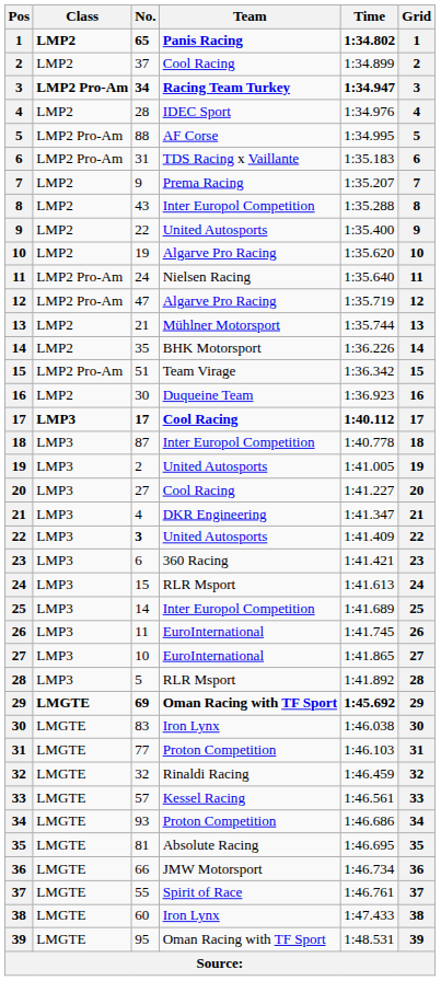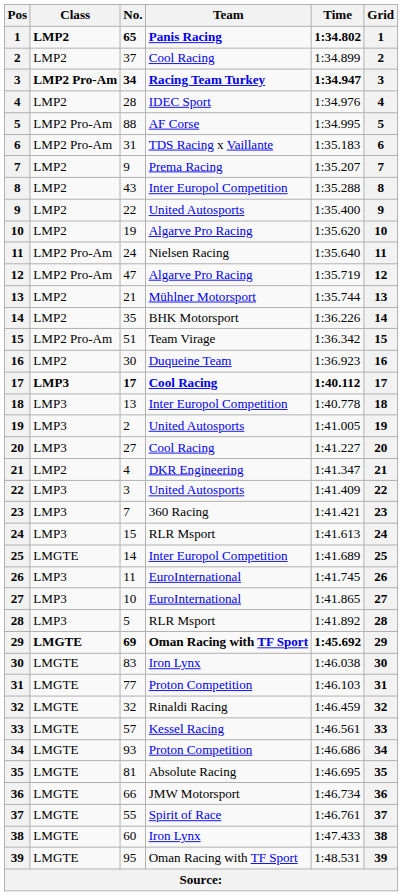row 19 | No.: 87 -> 13
row 22 | Class: LMP3 -> LMP2
row 23 | No.: bold -> normal
row 24 | No.: 6 -> 7
row 26 | Class: LMP3 -> LMGTE
